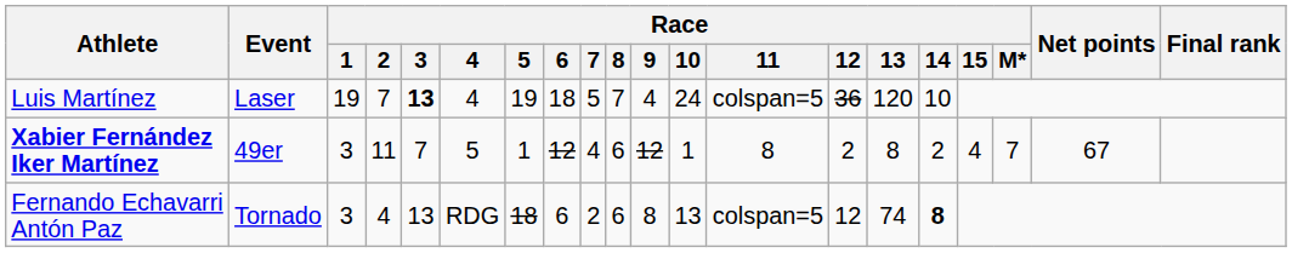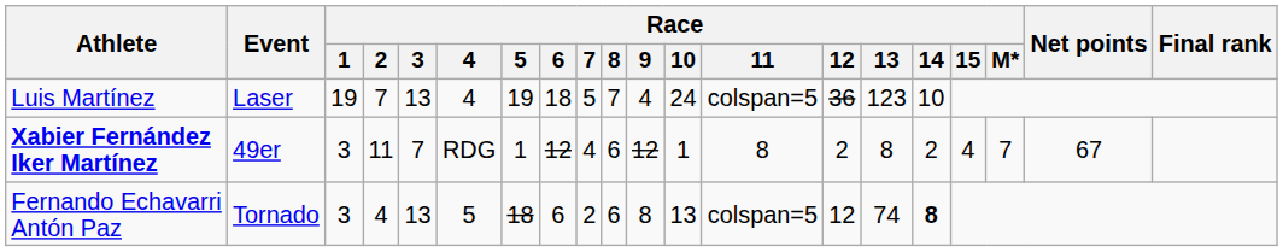Luis Martínez | Race / 3: bold -> normal
Luis Martínez | Race / 13: 120 -> 123
Xabier Fernández Iker Martínez | Race / 4: 5 -> RDG
Fernando Echavarri Antón Paz | Race / 4: RDG -> 5
